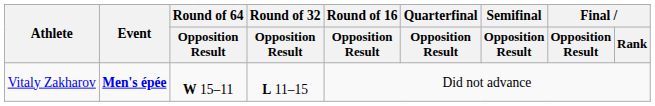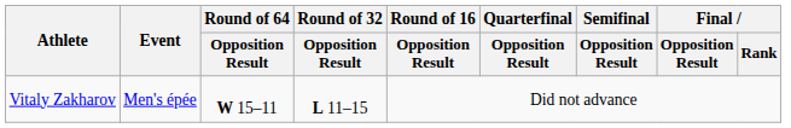Vitaly Zakharov | Event: bold -> normal
